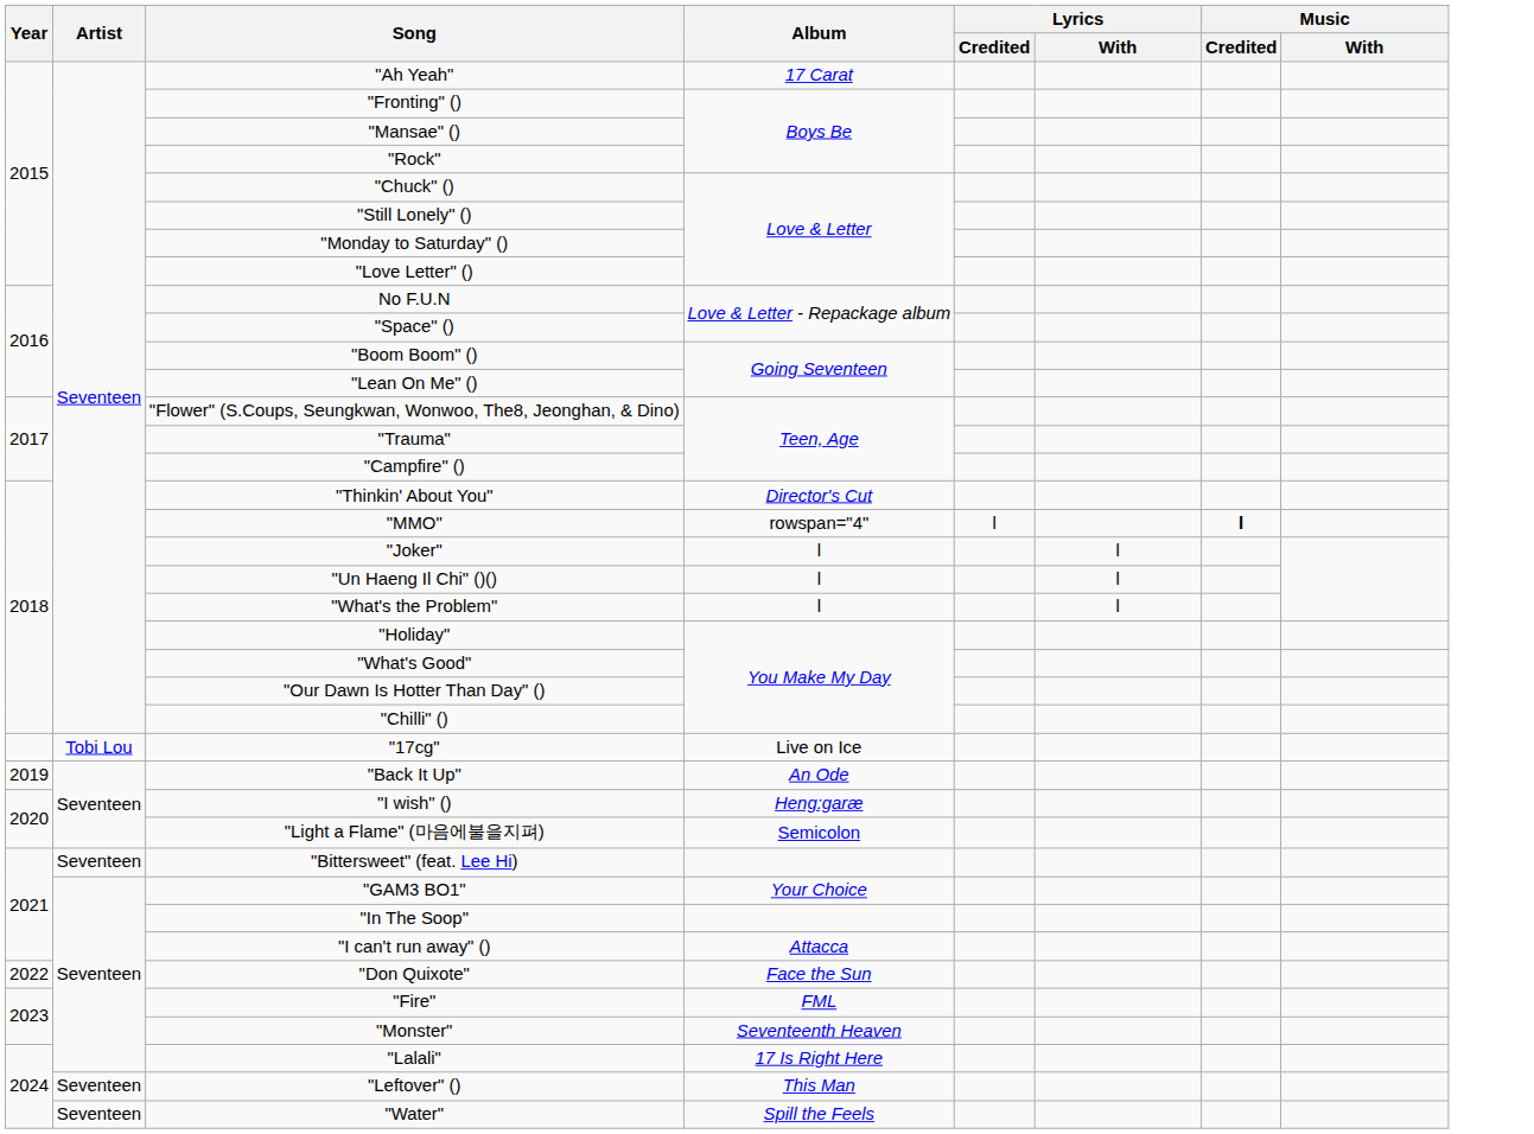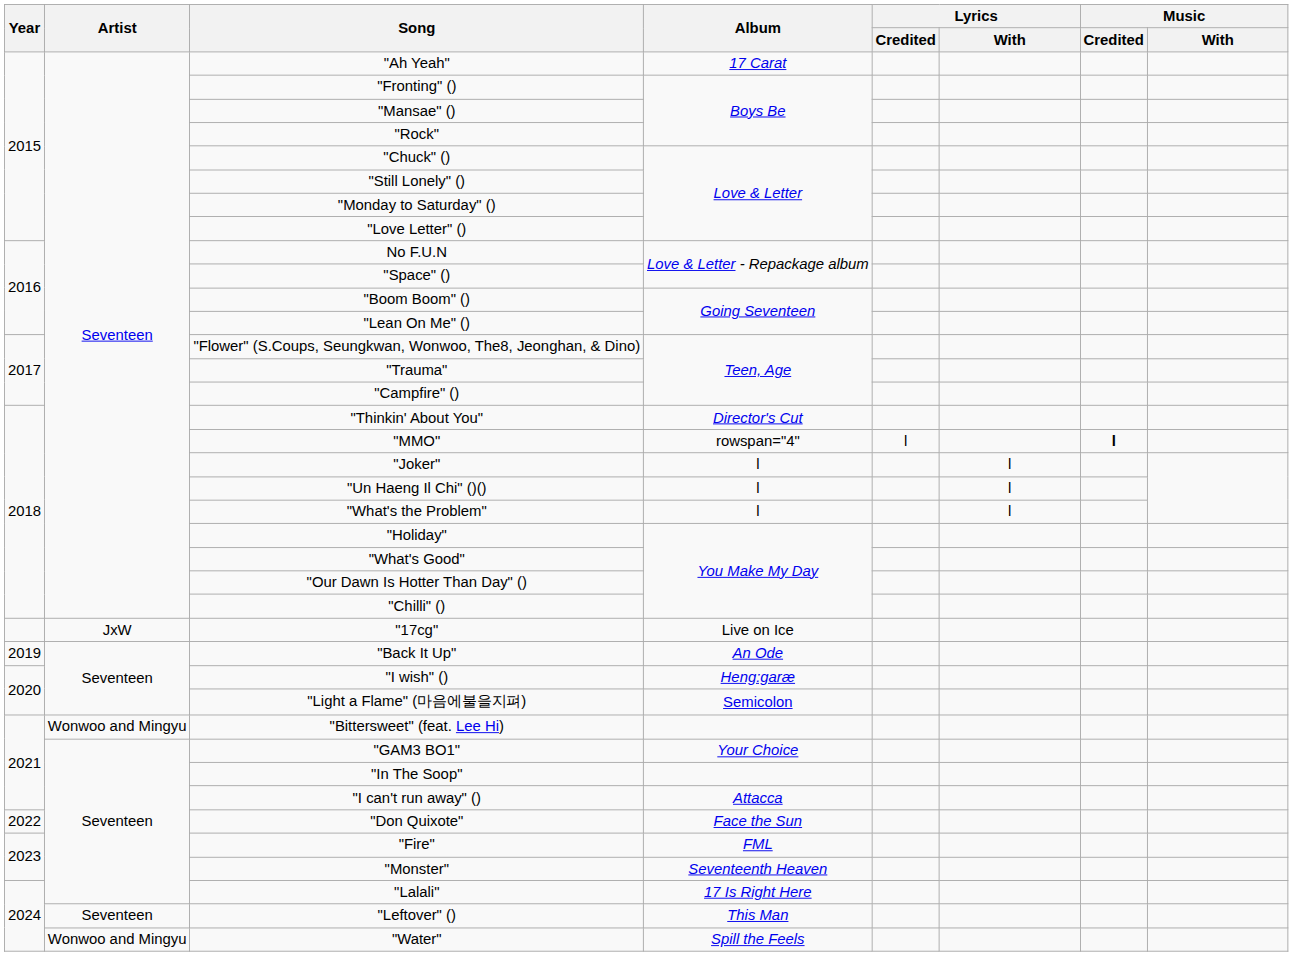"17cg" | Artist: Tobi Lou -> JxW
"Bittersweet" (feat. Lee Hi) | Artist: Seventeen -> Wonwoo and Mingyu
"Water" | Artist: Seventeen -> Wonwoo and Mingyu
